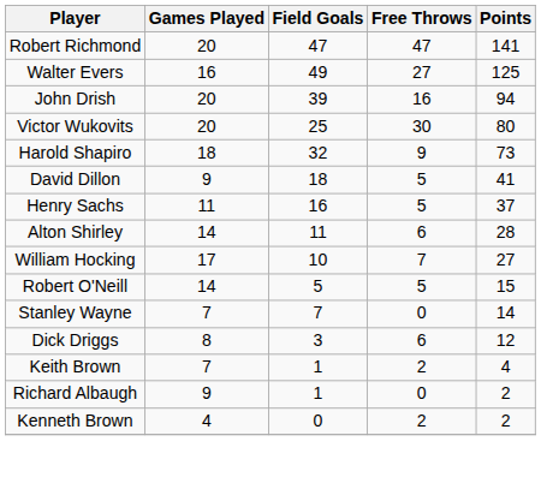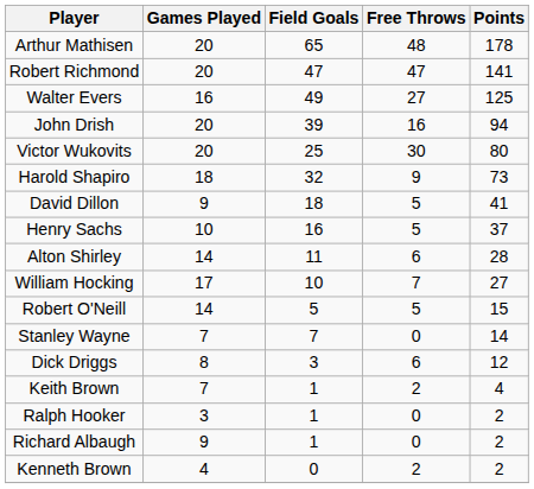+ row: Arthur Mathisen | 20 | 65 | 48 | 178
Henry Sachs | Games Played: 11 -> 10
+ row: Ralph Hooker | 3 | 1 | 0 | 2
